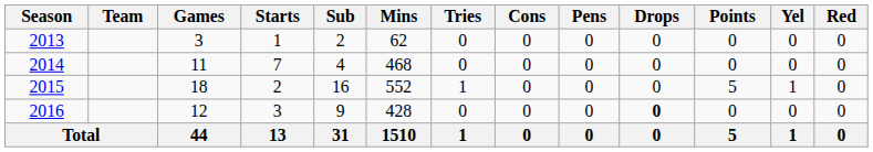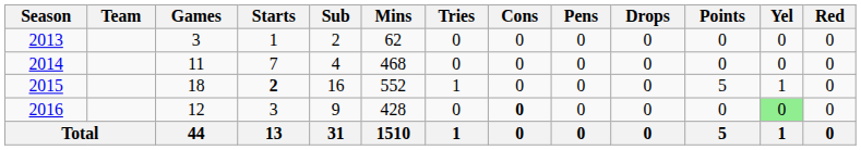2015 | Starts: normal -> bold
2016 | Cons: normal -> bold
2016 | Drops: bold -> normal
2016 | Yel: no background -> lightgreen background
